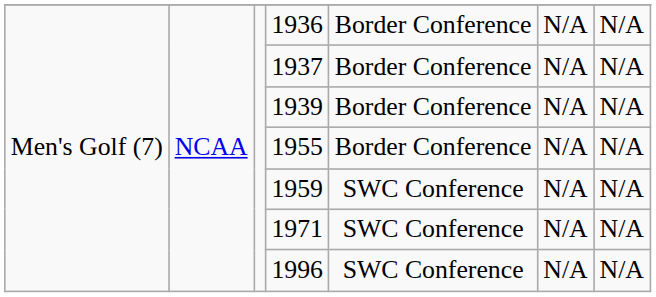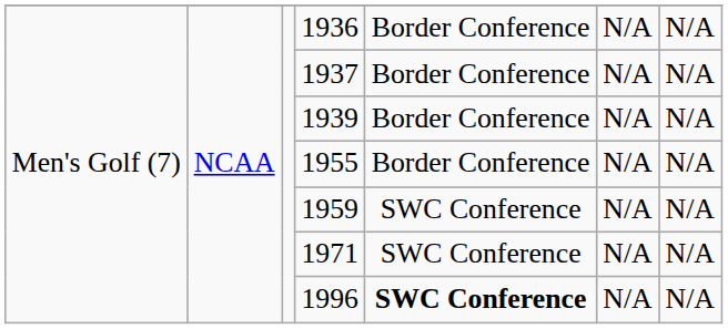1996 | column 5: normal -> bold
